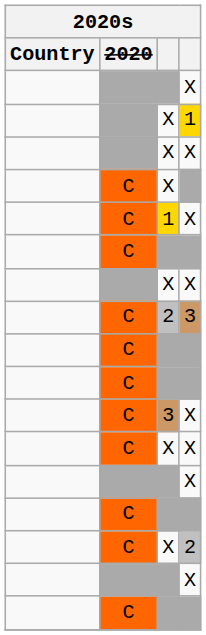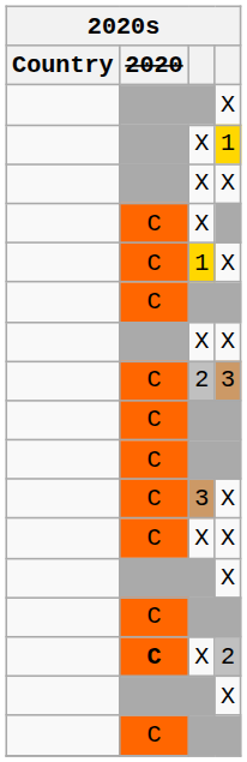X / 2 | 2020: normal -> bold
